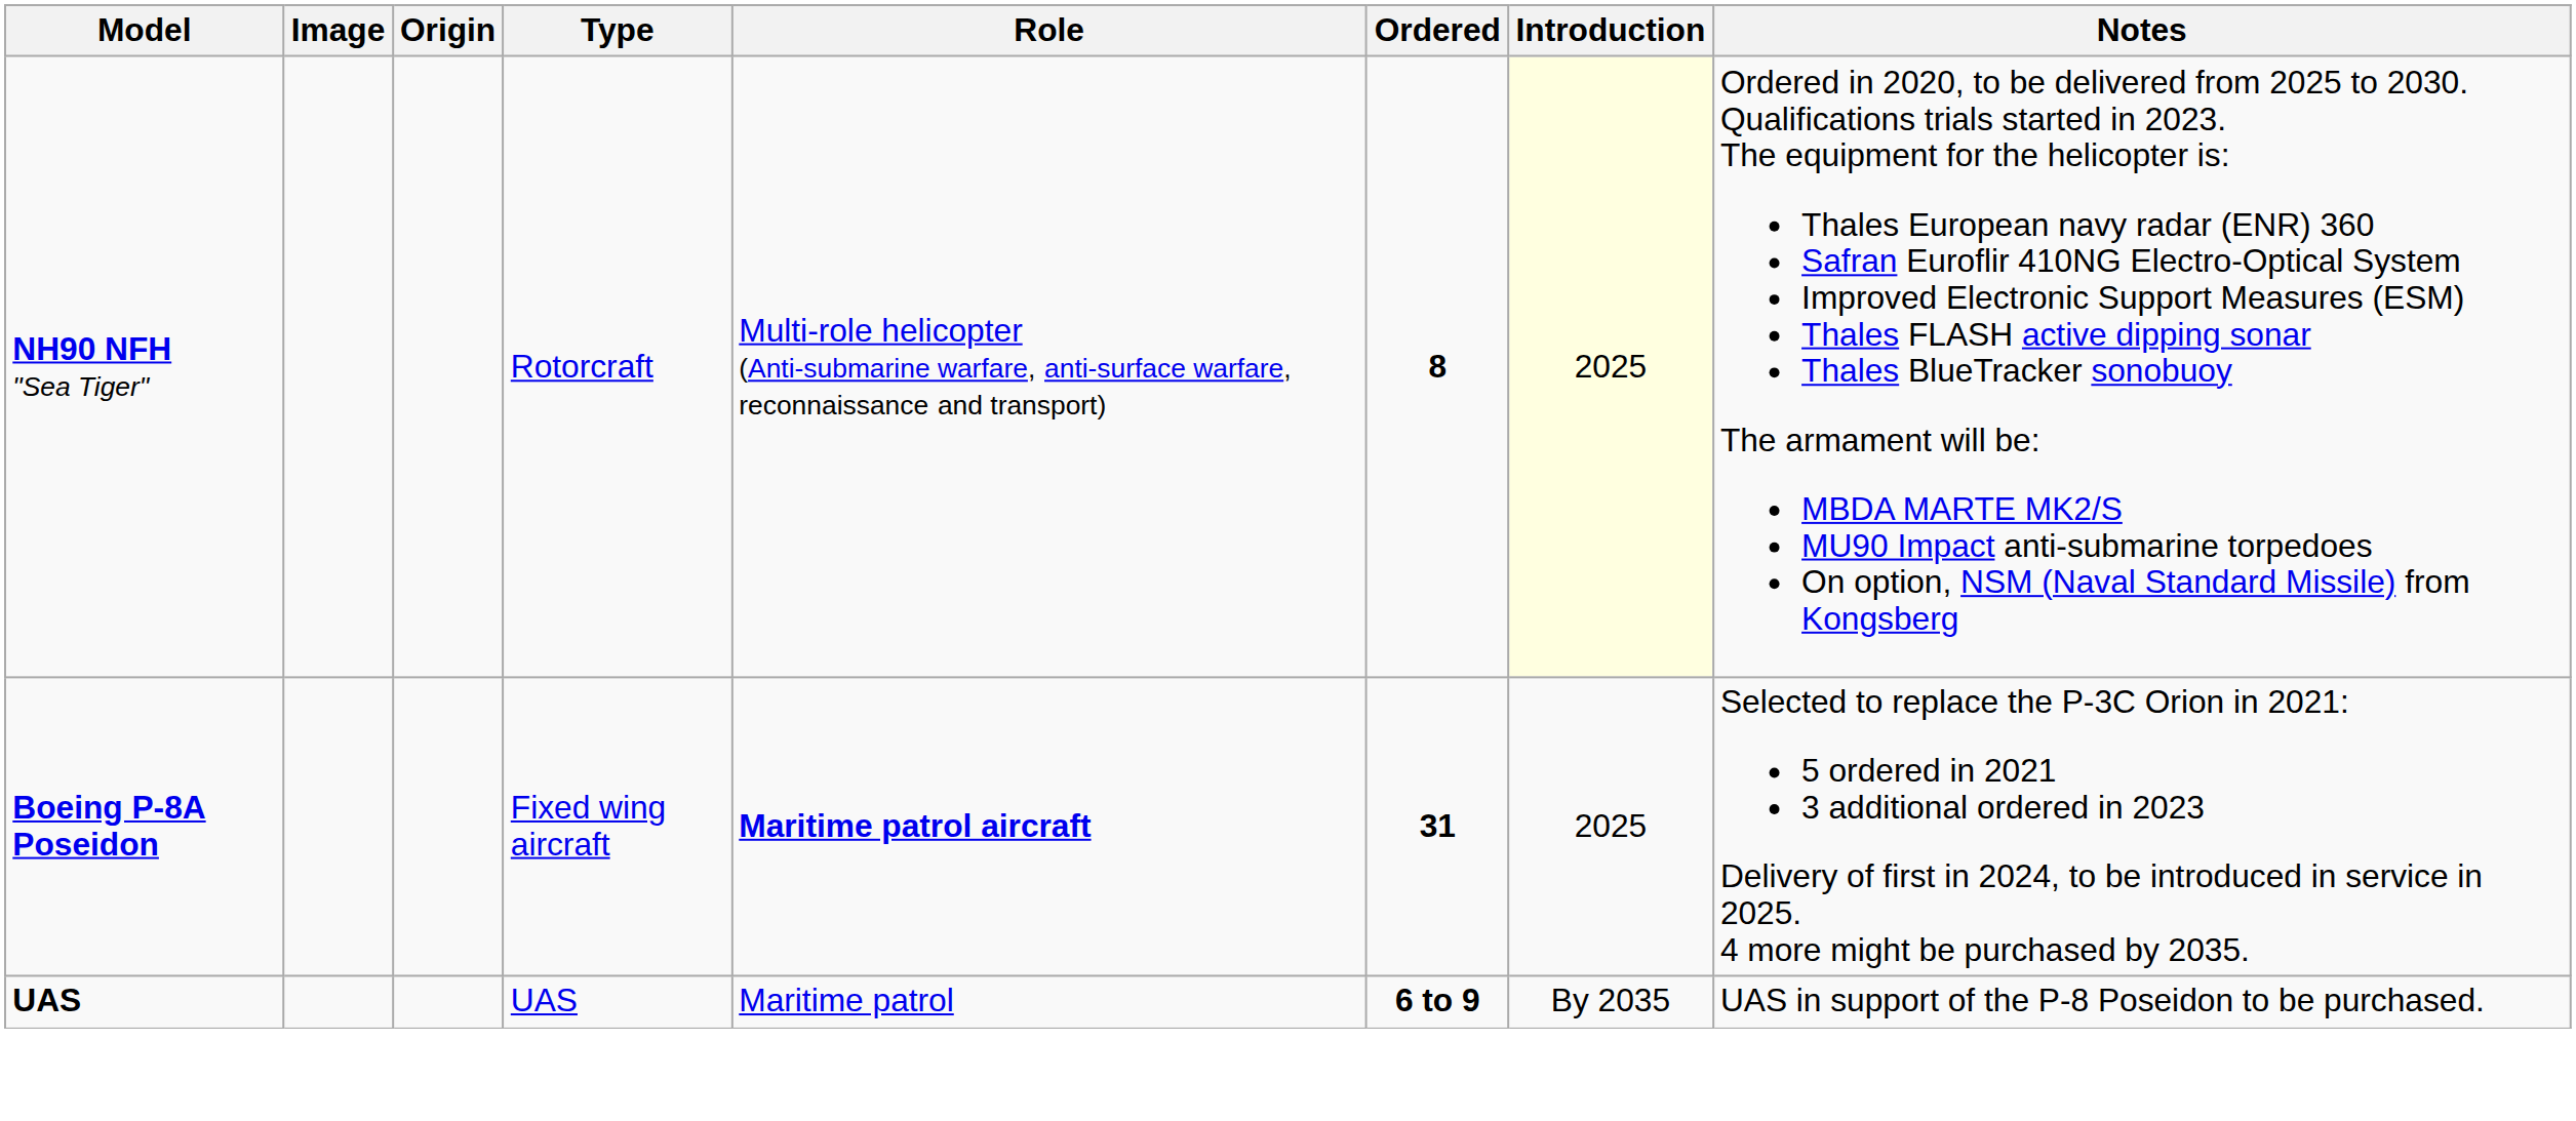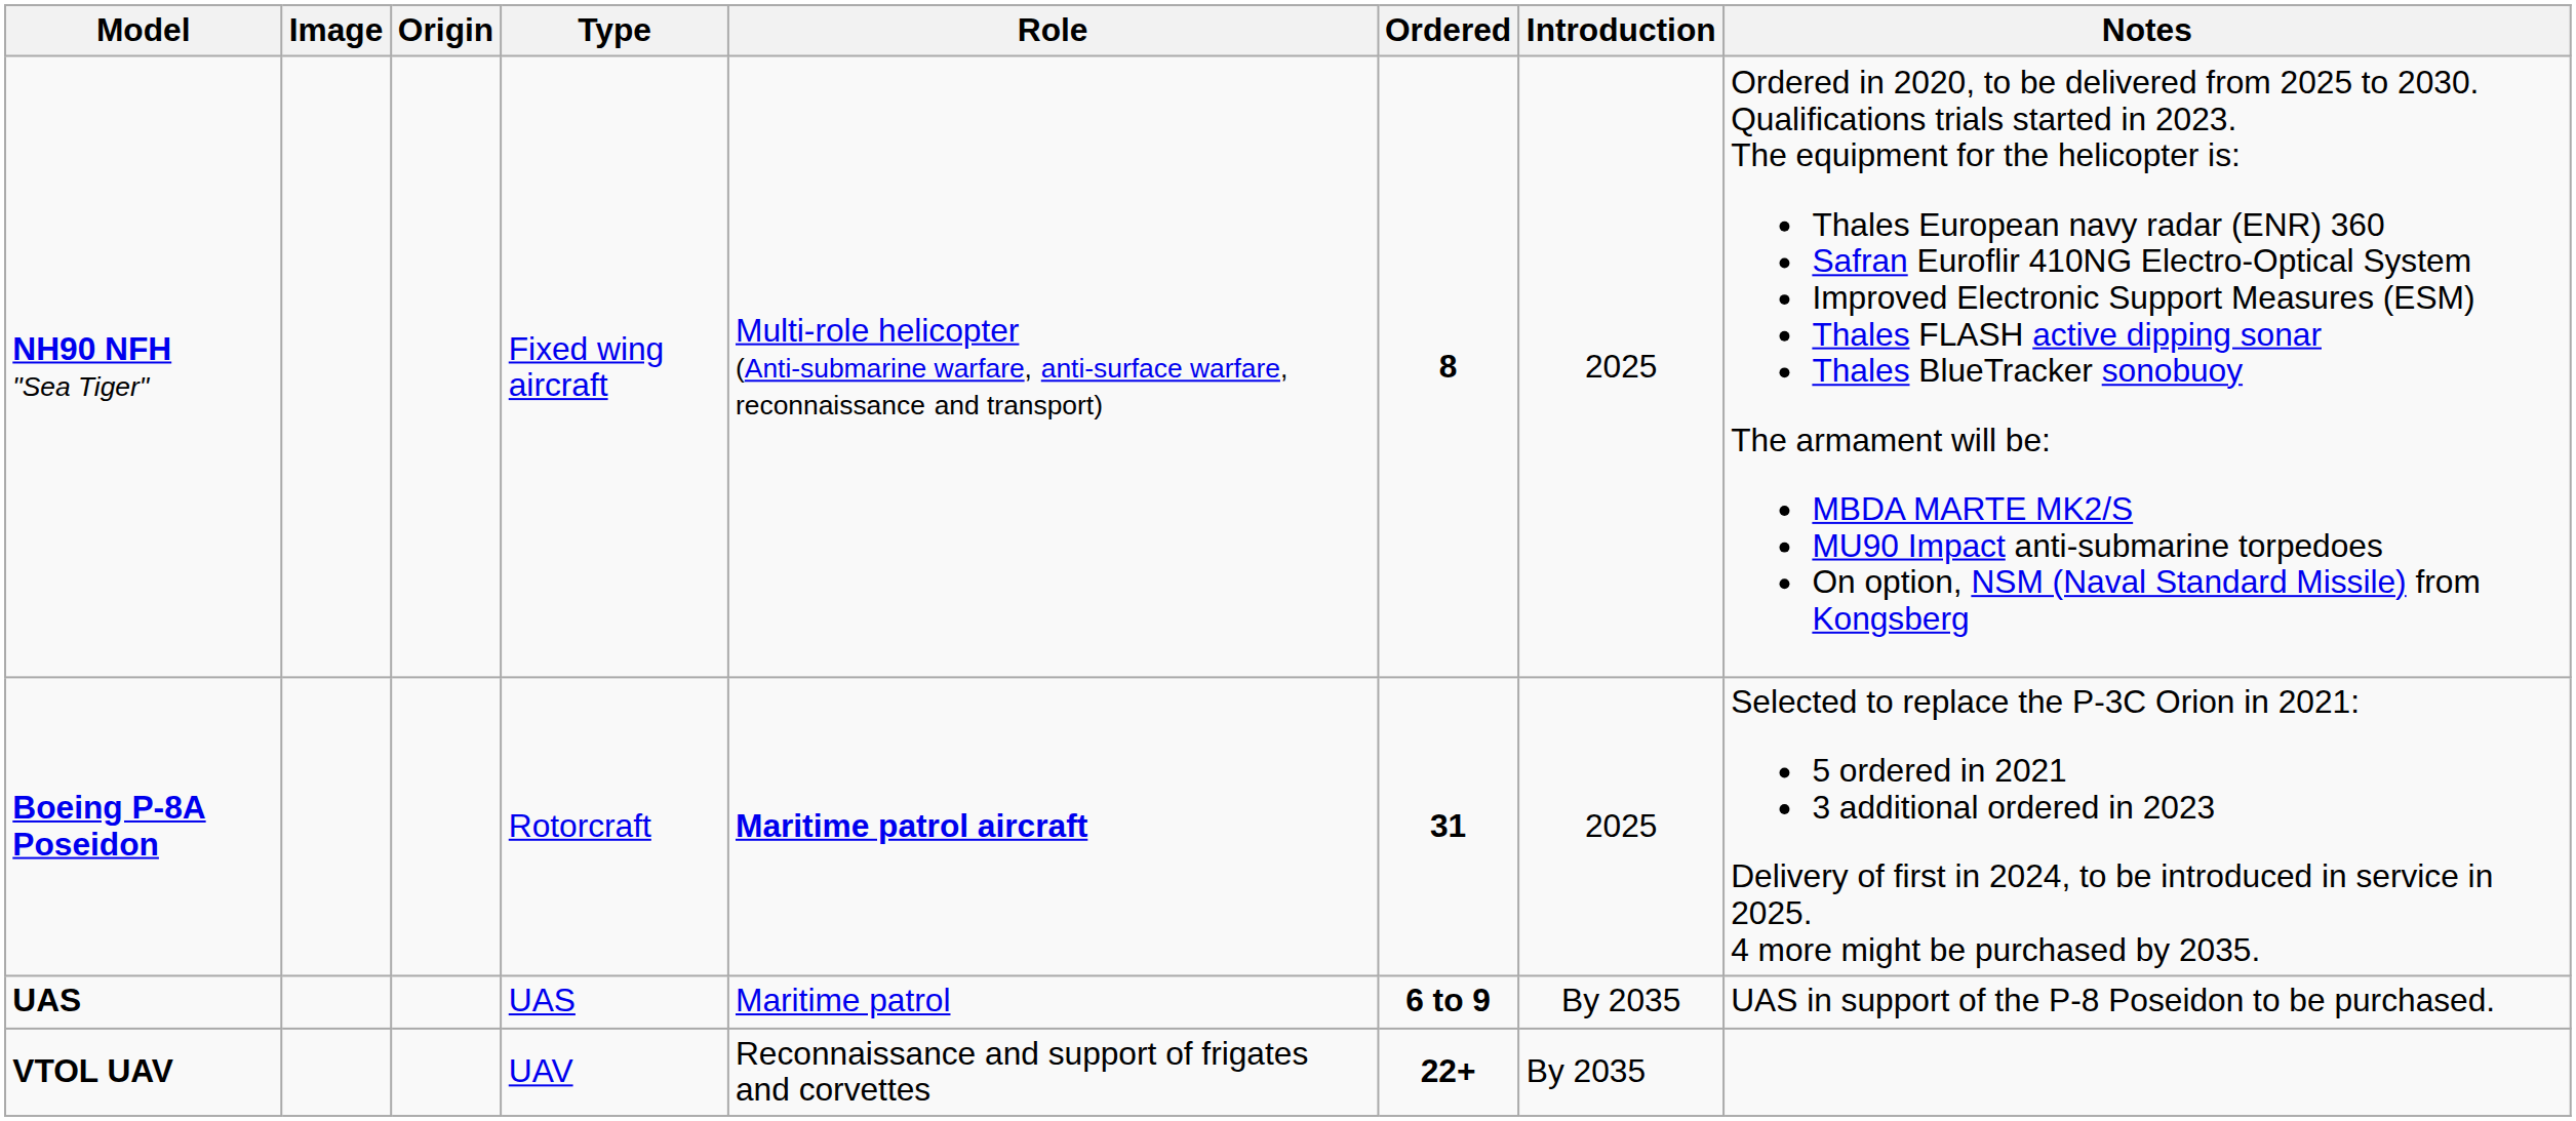NH90 NFH "Sea Tiger" | Type: Rotorcraft -> Fixed wing aircraft
NH90 NFH "Sea Tiger" | Introduction: lightyellow background -> no background
Boeing P-8A Poseidon | Type: Fixed wing aircraft -> Rotorcraft
+ row: VTOL UAV | UAV | Reconnaissance and support of frigates and corvettes | 22+ | By 2035
